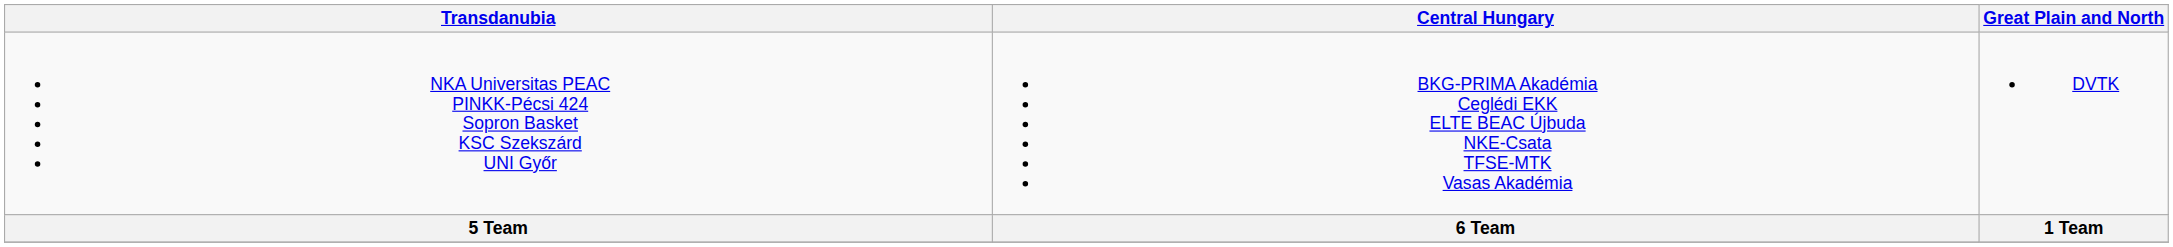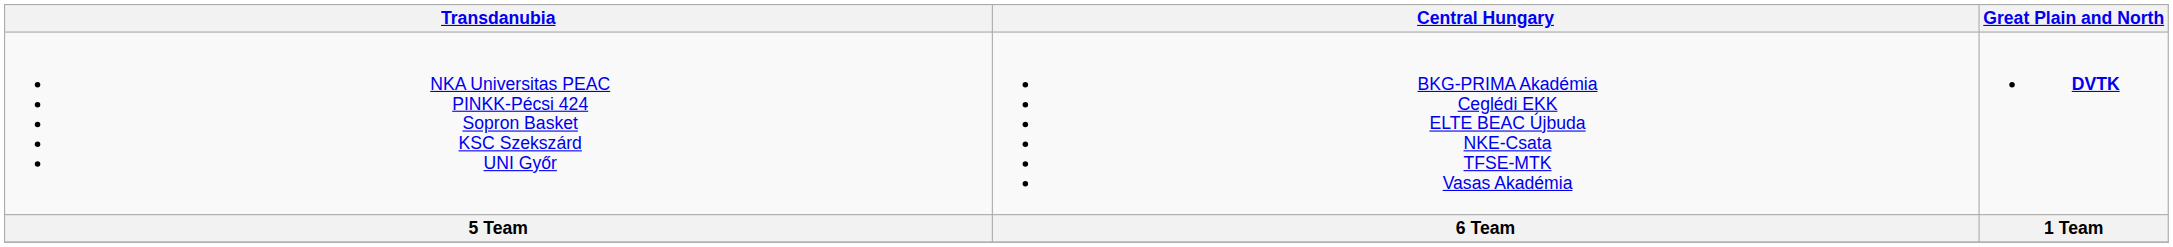row 2 | Great Plain and North: normal -> bold
